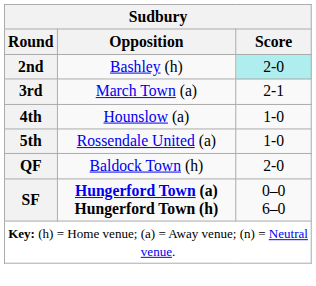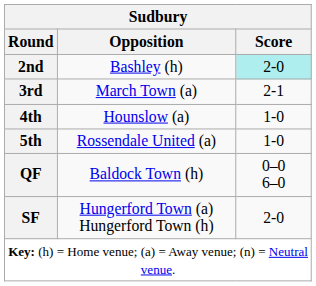QF | Score: 2-0 -> 0–0 6–0
SF | Opposition: bold -> normal
SF | Score: 0–0 6–0 -> 2-0
